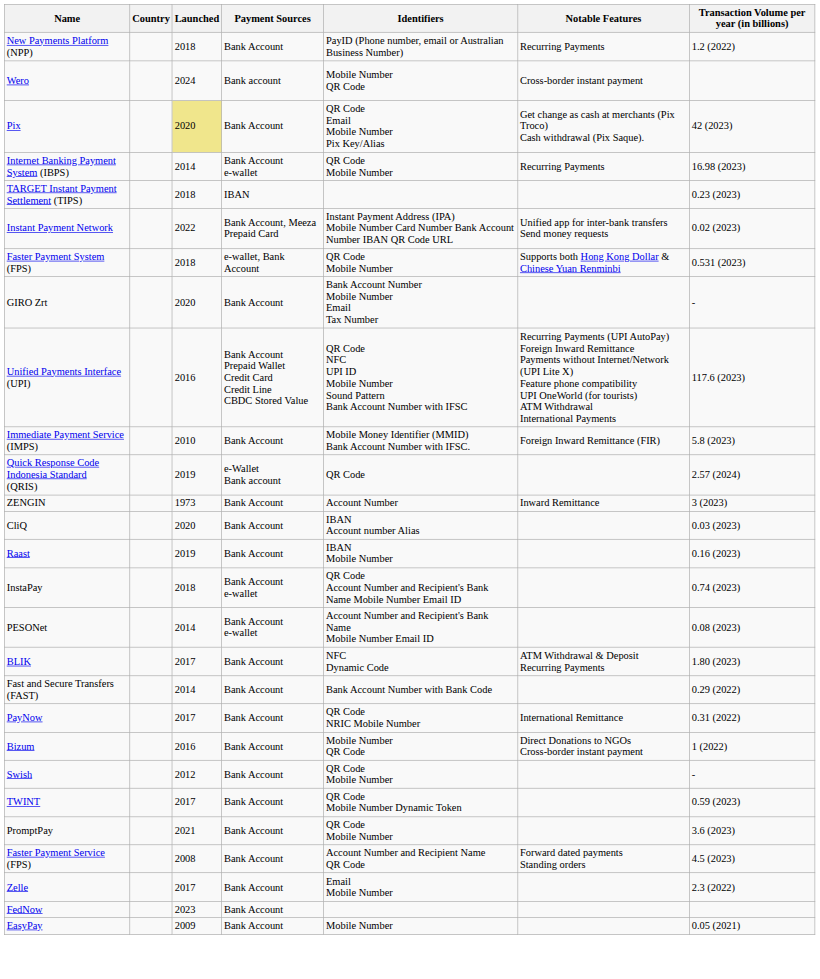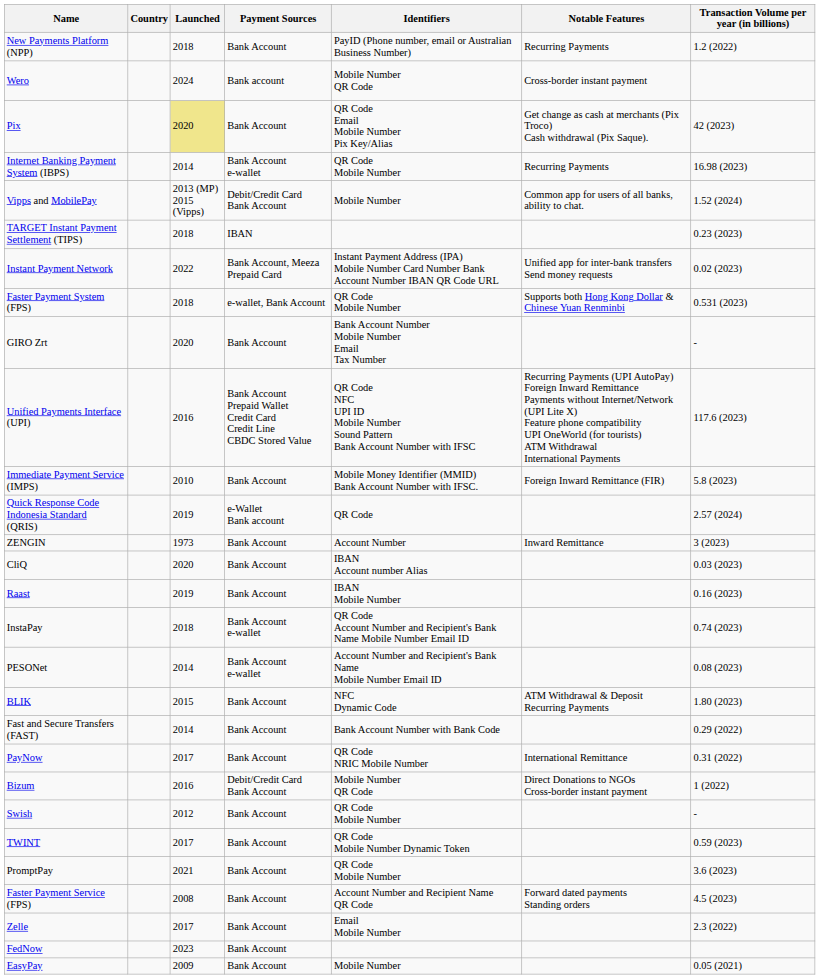+ row: Vipps and MobilePay | 2013 (MP) 2015 (Vipps) | Debit/Credit Card Bank Account | Mobile Number | Common app for users of all banks, ability to chat. | 1.52 (2024)
BLIK | Launched: 2017 -> 2015
Bizum | Payment Sources: Bank Account -> Debit/Credit Card Bank Account
